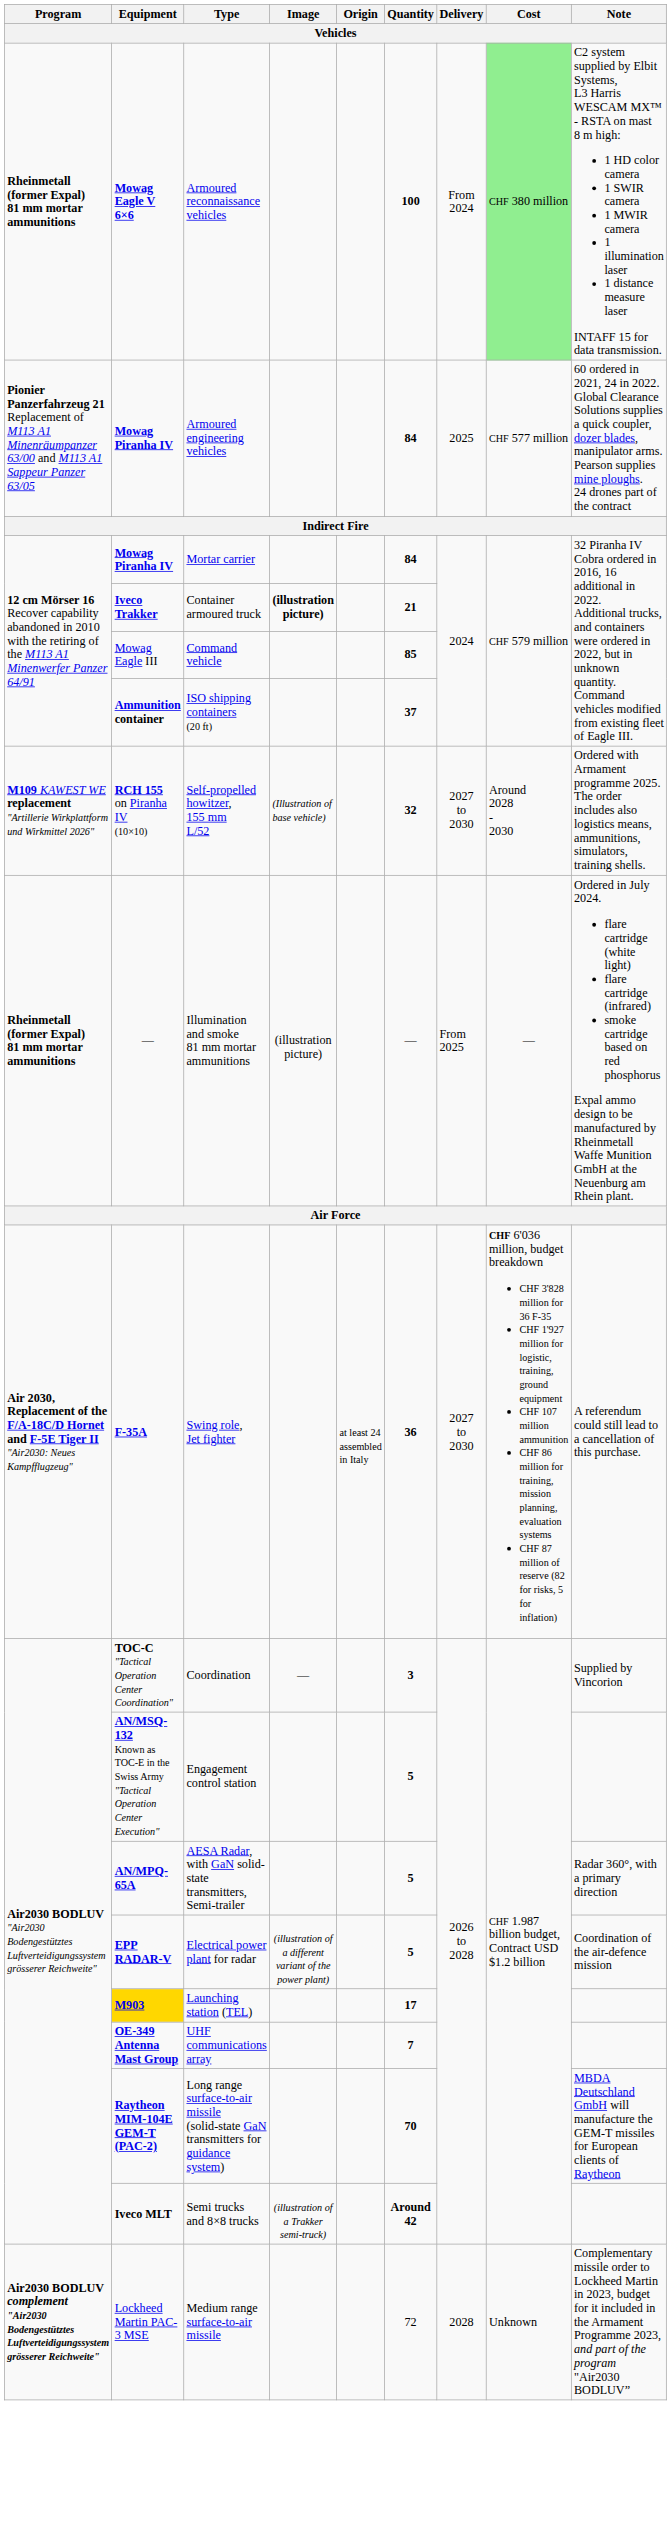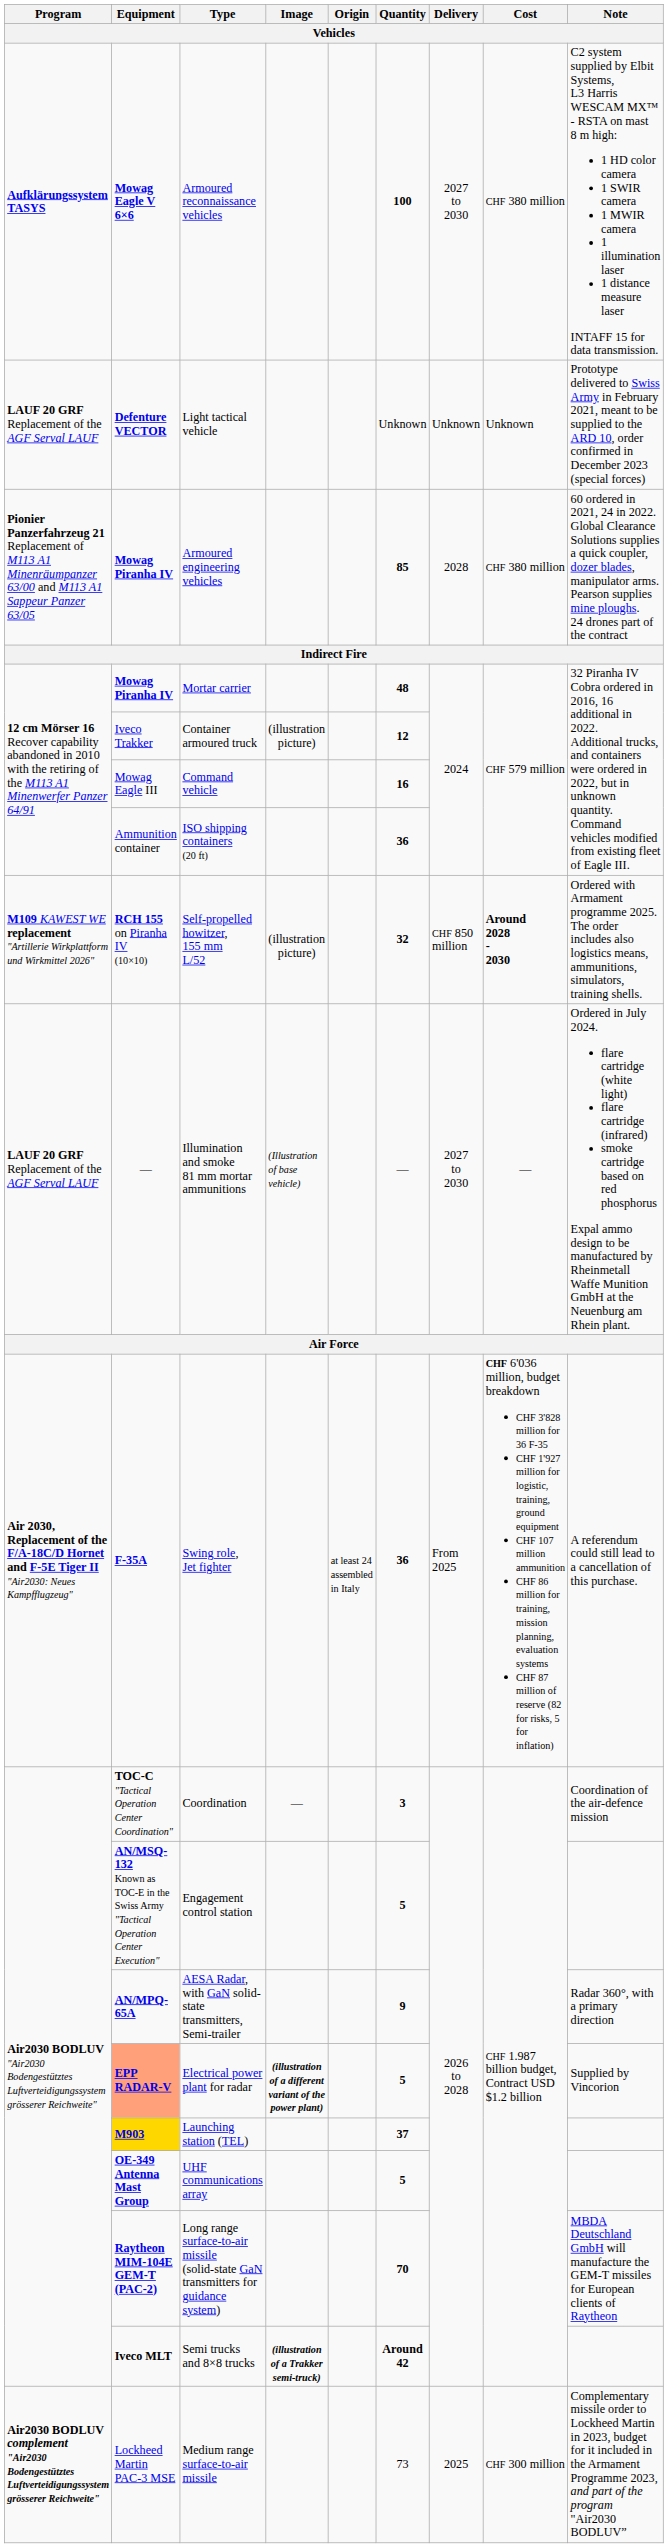Armoured reconnaissance vehicles | Program: Rheinmetall (former Expal) 81 mm mortar ammunitions -> Aufklärungssystem TASYS
Armoured reconnaissance vehicles | Delivery: From 2024 -> 2027 to 2030
Armoured reconnaissance vehicles | Cost: lightgreen background -> no background
+ row: LAUF 20 GRF Replacement of the AGF Serval LAUF | Defenture VECTOR | Light tactical vehicle | Unknown | Unknown | Unknown | Prototype delivered to Swiss Army in February 2021, meant to be supplied to the ARD 10, order confirmed in December 2023 (special forces)
Armoured engineering vehicles | Quantity: 84 -> 85
Armoured engineering vehicles | Delivery: 2025 -> 2028
Armoured engineering vehicles | Cost: CHF 577 million -> CHF 380 million
Mortar carrier | Quantity: 84 -> 48
Container armoured truck | Equipment: bold -> normal
Container armoured truck | Image: bold -> normal
Container armoured truck | Quantity: 21 -> 12
Command vehicle | Quantity: 85 -> 16
ISO shipping containers (20 ft) | Equipment: bold -> normal
ISO shipping containers (20 ft) | Quantity: 37 -> 36
Self-propelled howitzer, 155 mm L/52 | Image: (Illustration of base vehicle) -> (illustration picture)
Self-propelled howitzer, 155 mm L/52 | Delivery: 2027 to 2030 -> CHF 850 million
Self-propelled howitzer, 155 mm L/52 | Cost: normal -> bold
Illumination and smoke 81 mm mortar ammunitions | Program: Rheinmetall (former Expal) 81 mm mortar ammunitions -> LAUF 20 GRF Replacement of the AGF Serval LAUF
Illumination and smoke 81 mm mortar ammunitions | Image: (illustration picture) -> (Illustration of base vehicle)
Illumination and smoke 81 mm mortar ammunitions | Delivery: From 2025 -> 2027 to 2030
Swing role, Jet fighter | Delivery: 2027 to 2030 -> From 2025
Coordination | Note: Supplied by Vincorion -> Coordination of the air-defence mission
AESA Radar, with GaN solid-state transmitters, Semi-trailer | Quantity: 5 -> 9
Electrical power plant for radar | Equipment: no background -> lightsalmon background
Electrical power plant for radar | Image: normal -> bold
Electrical power plant for radar | Note: Coordination of the air-defence mission -> Supplied by Vincorion
Launching station (TEL) | Quantity: 17 -> 37
UHF communications array | Quantity: 7 -> 5
Semi trucks and 8×8 trucks | Image: normal -> bold
Medium range surface-to-air missile | Quantity: 72 -> 73
Medium range surface-to-air missile | Delivery: 2028 -> 2025
Medium range surface-to-air missile | Cost: Unknown -> CHF 300 million
